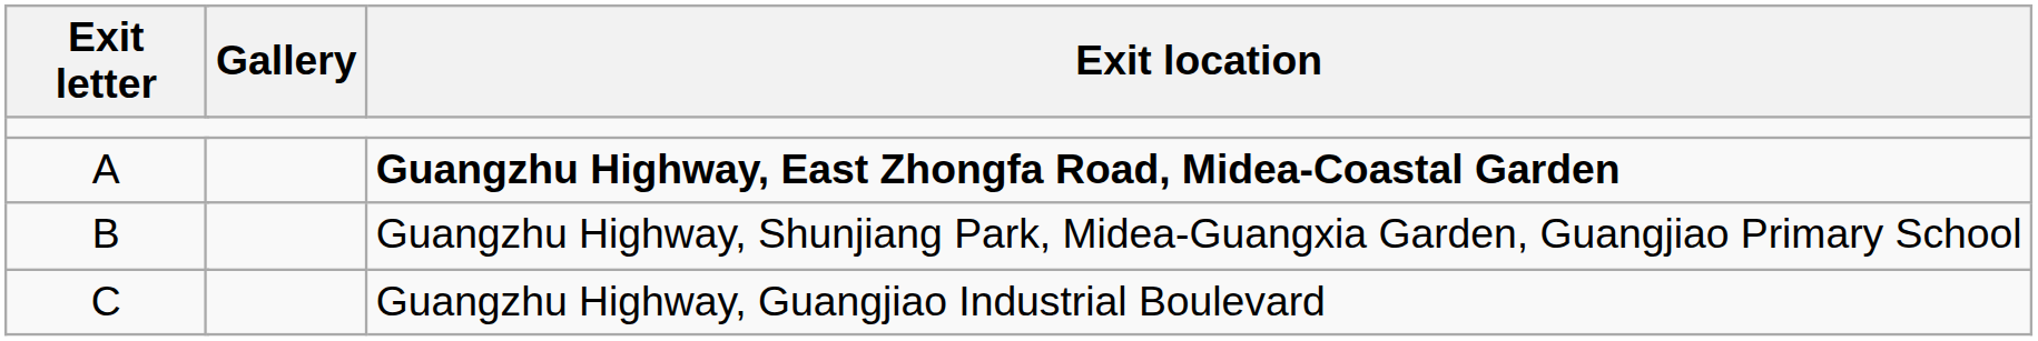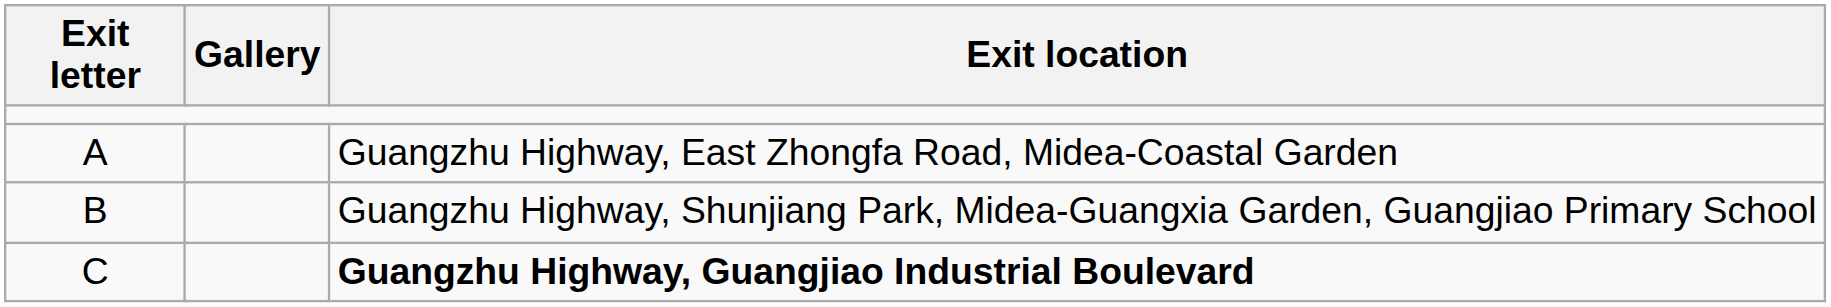Guangzhu Highway, East Zhongfa Road, Midea-Coastal Garden | Exit location: bold -> normal
Guangzhu Highway, Guangjiao Industrial Boulevard | Exit location: normal -> bold
